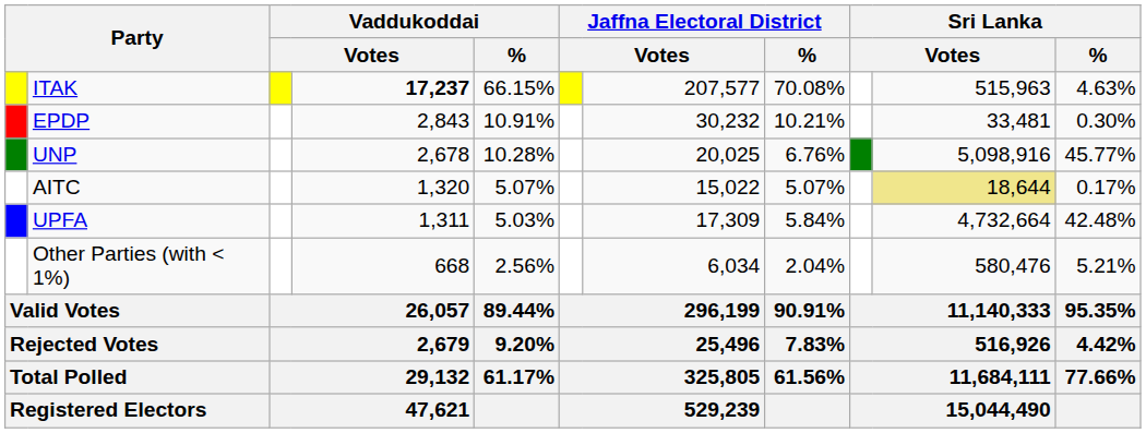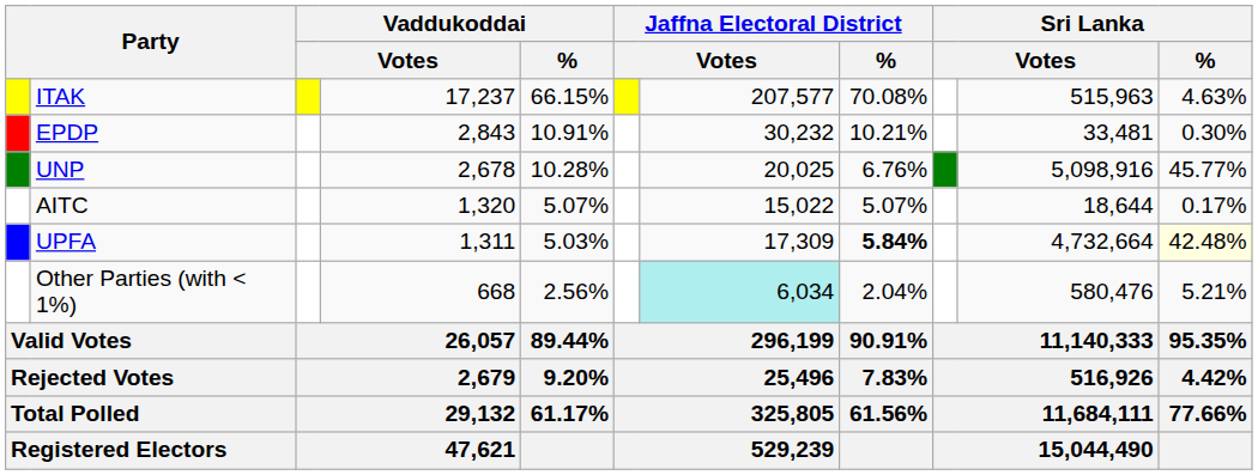ITAK | column 4: bold -> normal
AITC | column 10: khaki background -> no background
UPFA | Jaffna Electoral District / %: normal -> bold
UPFA | Sri Lanka / %: no background -> lightyellow background
Other Parties (with < 1%) | column 7: no background -> paleturquoise background
